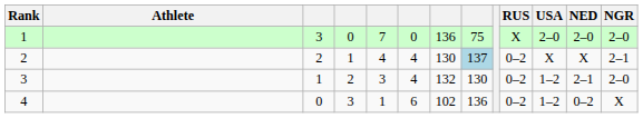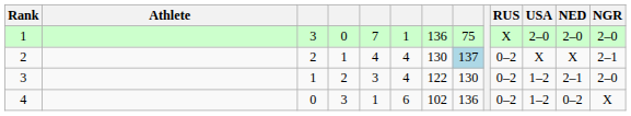row 2 | column 6: 0 -> 1
row 4 | column 7: 132 -> 122
